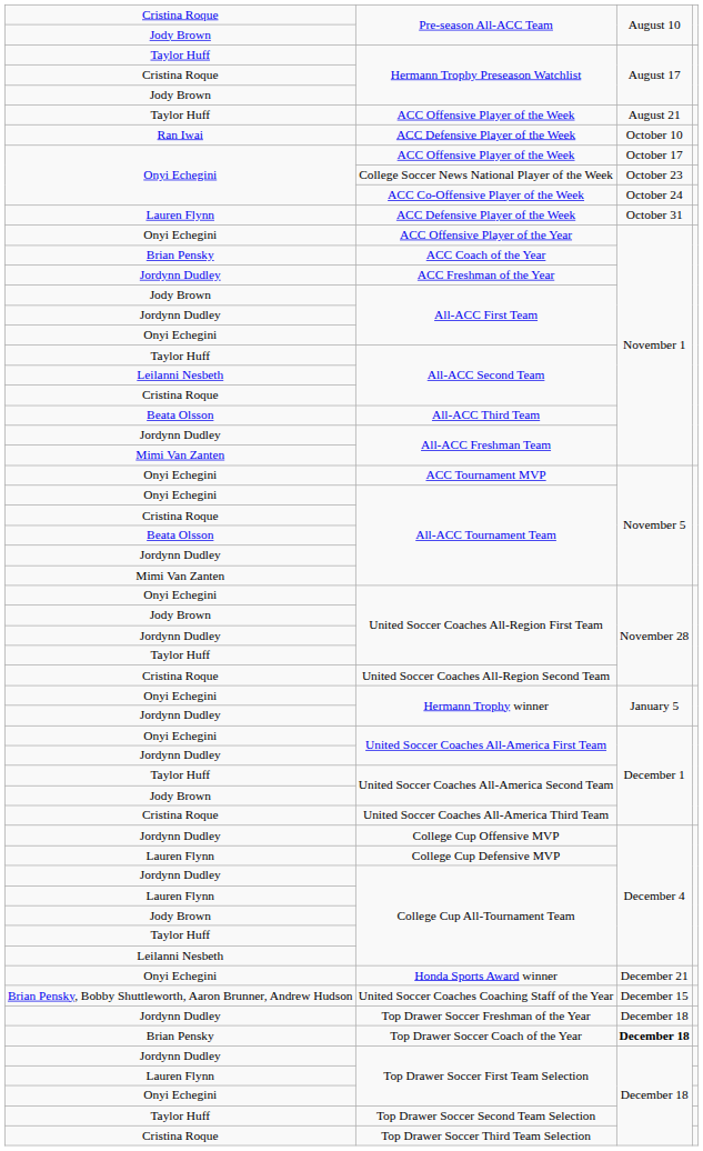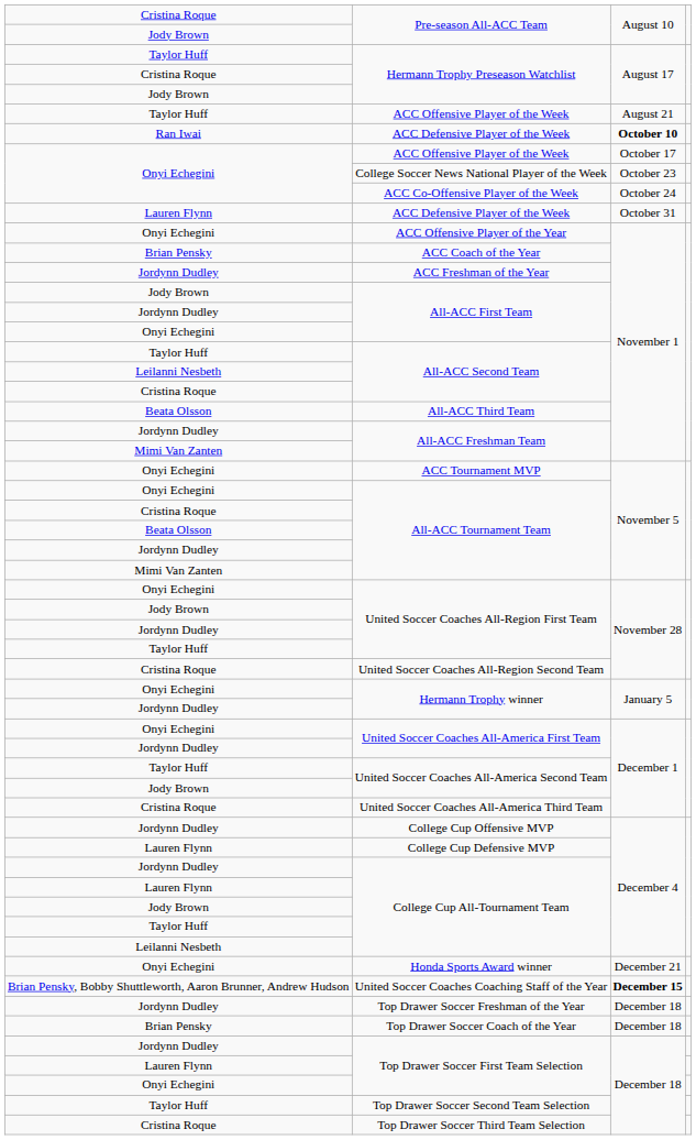Ran Iwai / ACC Defensive Player of the Week | column 3: normal -> bold
United Soccer Coaches Coaching Staff of the Year | column 3: normal -> bold
Top Drawer Soccer Coach of the Year | column 3: bold -> normal
